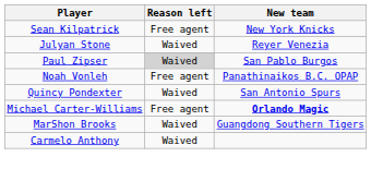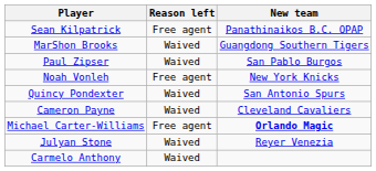Sean Kilpatrick | New team: New York Knicks -> Panathinaikos B.C. OPAP
rows swapped: Julyan Stone <-> MarShon Brooks
Paul Zipser | Reason left: lightgrey background -> no background
Noah Vonleh | New team: Panathinaikos B.C. OPAP -> New York Knicks
+ row: Cameron Payne | Waived | Cleveland Cavaliers
